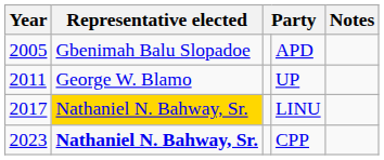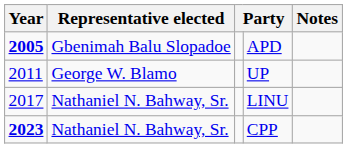APD | Year: normal -> bold
LINU | Representative elected: gold background -> no background
CPP | Year: normal -> bold
CPP | Representative elected: bold -> normal
